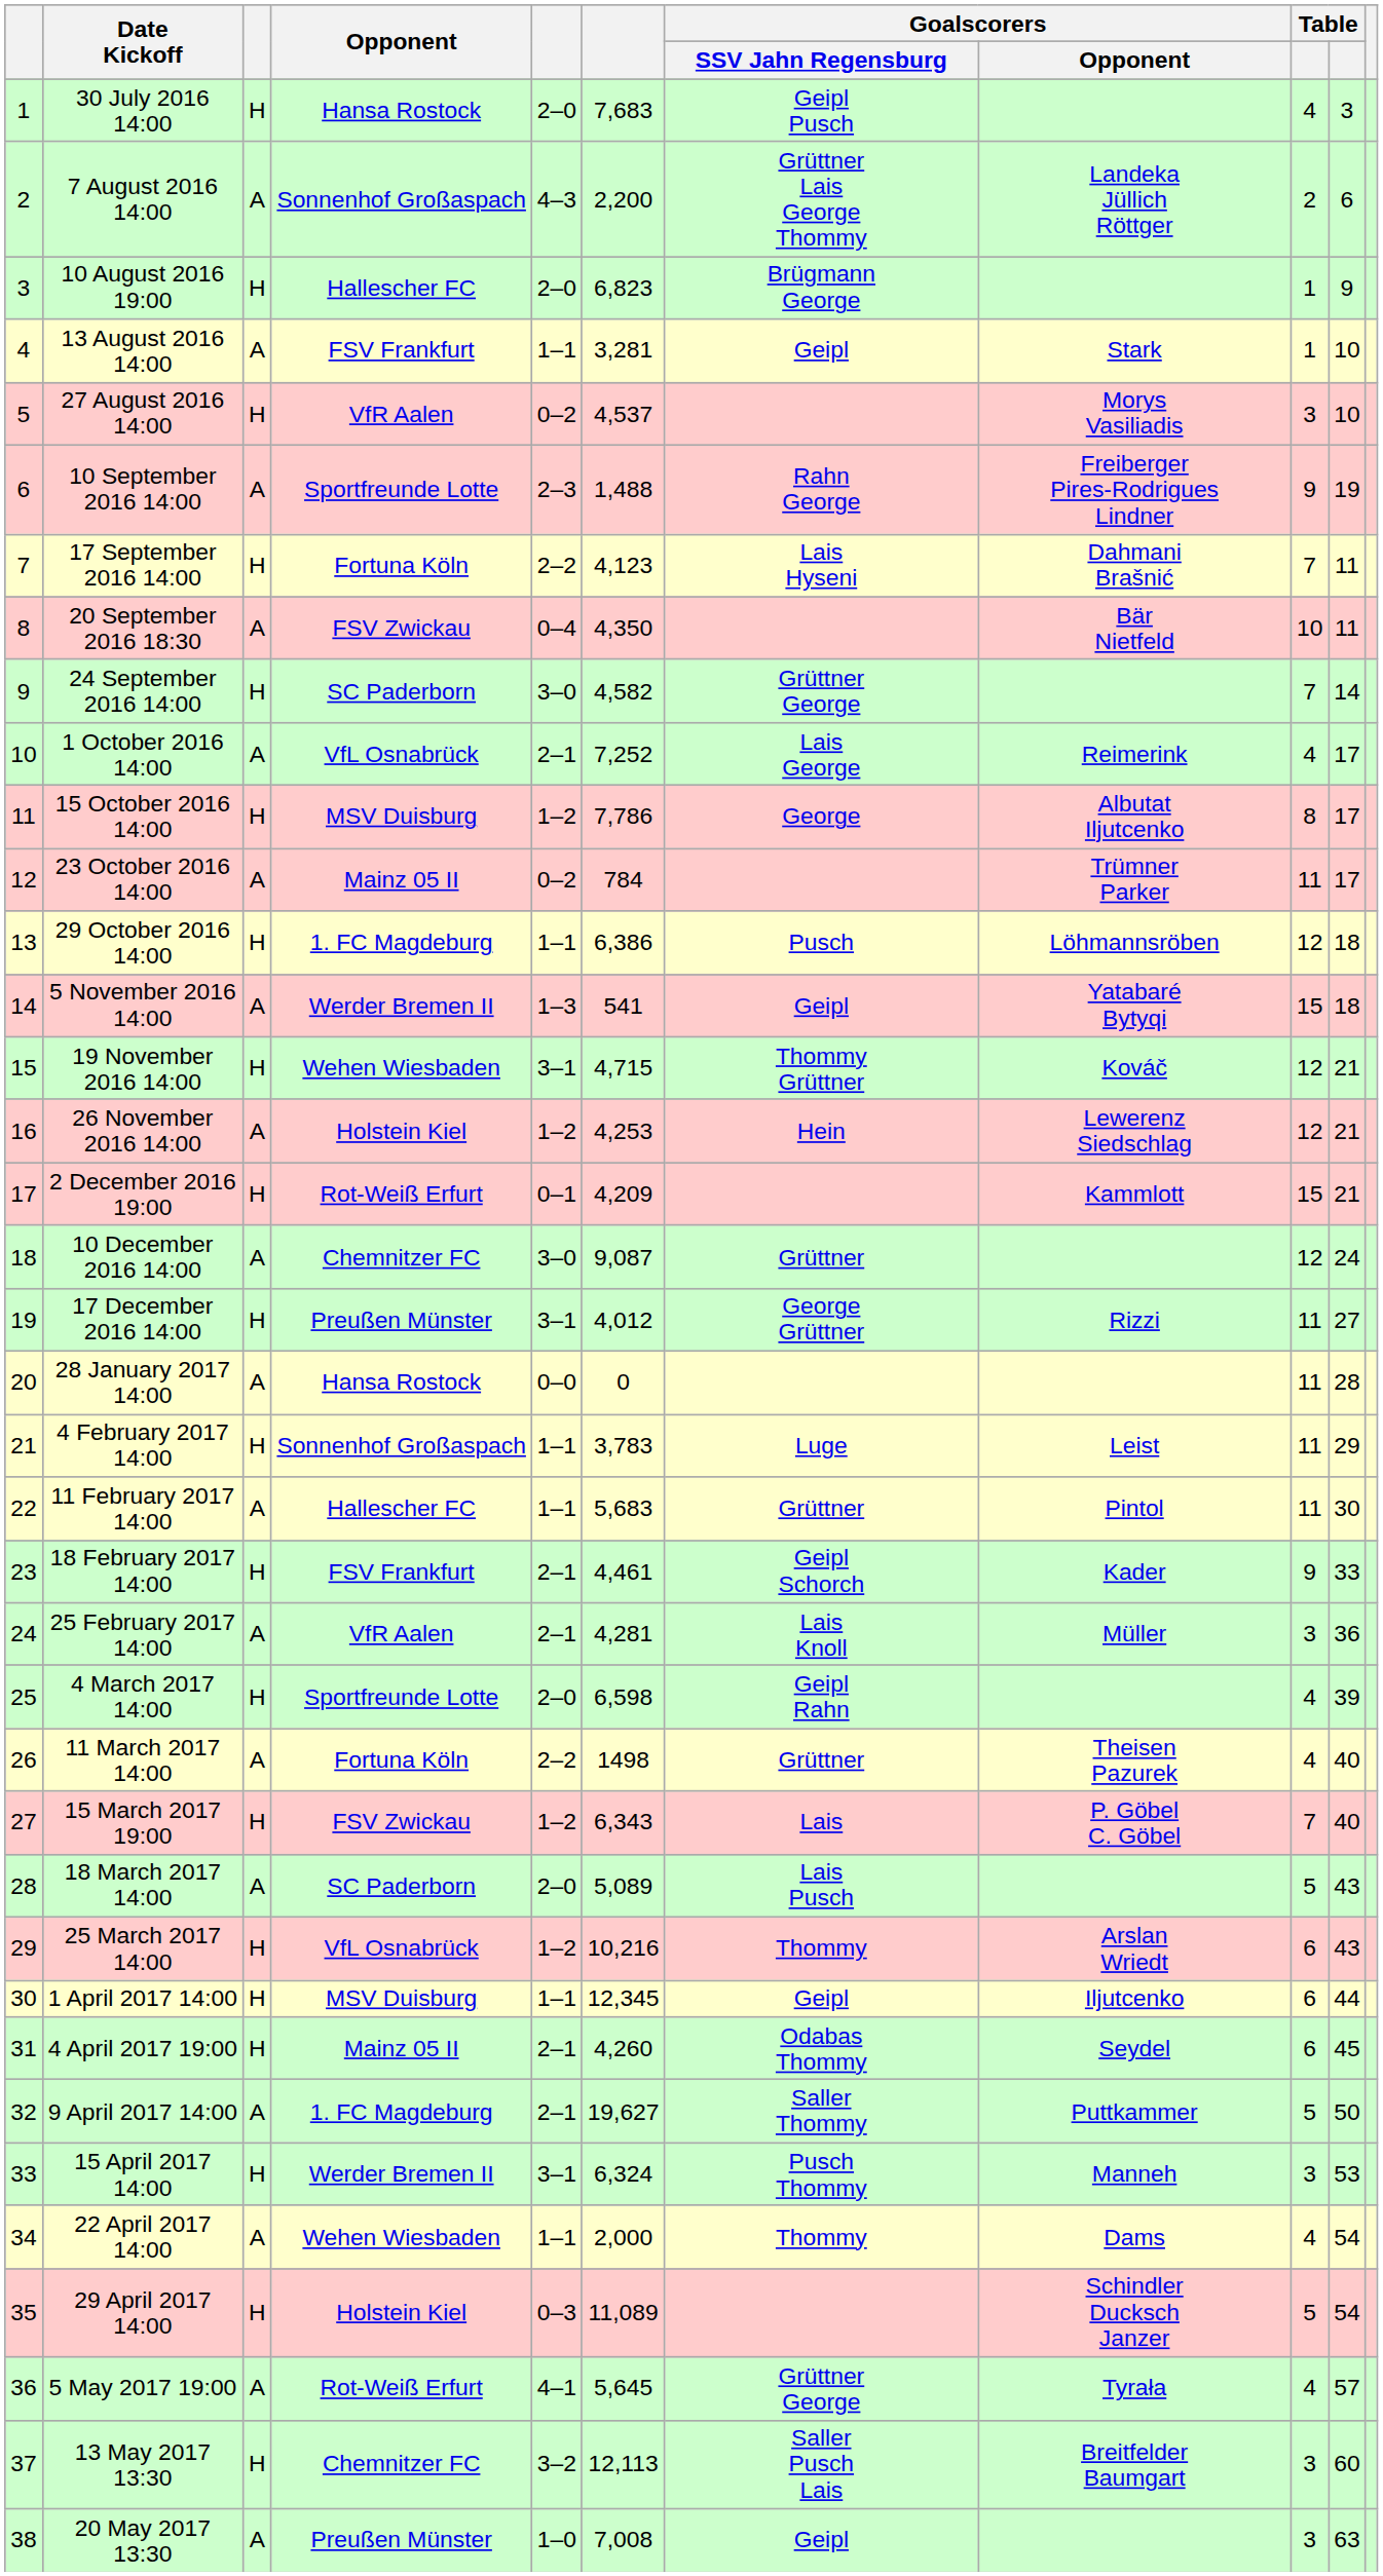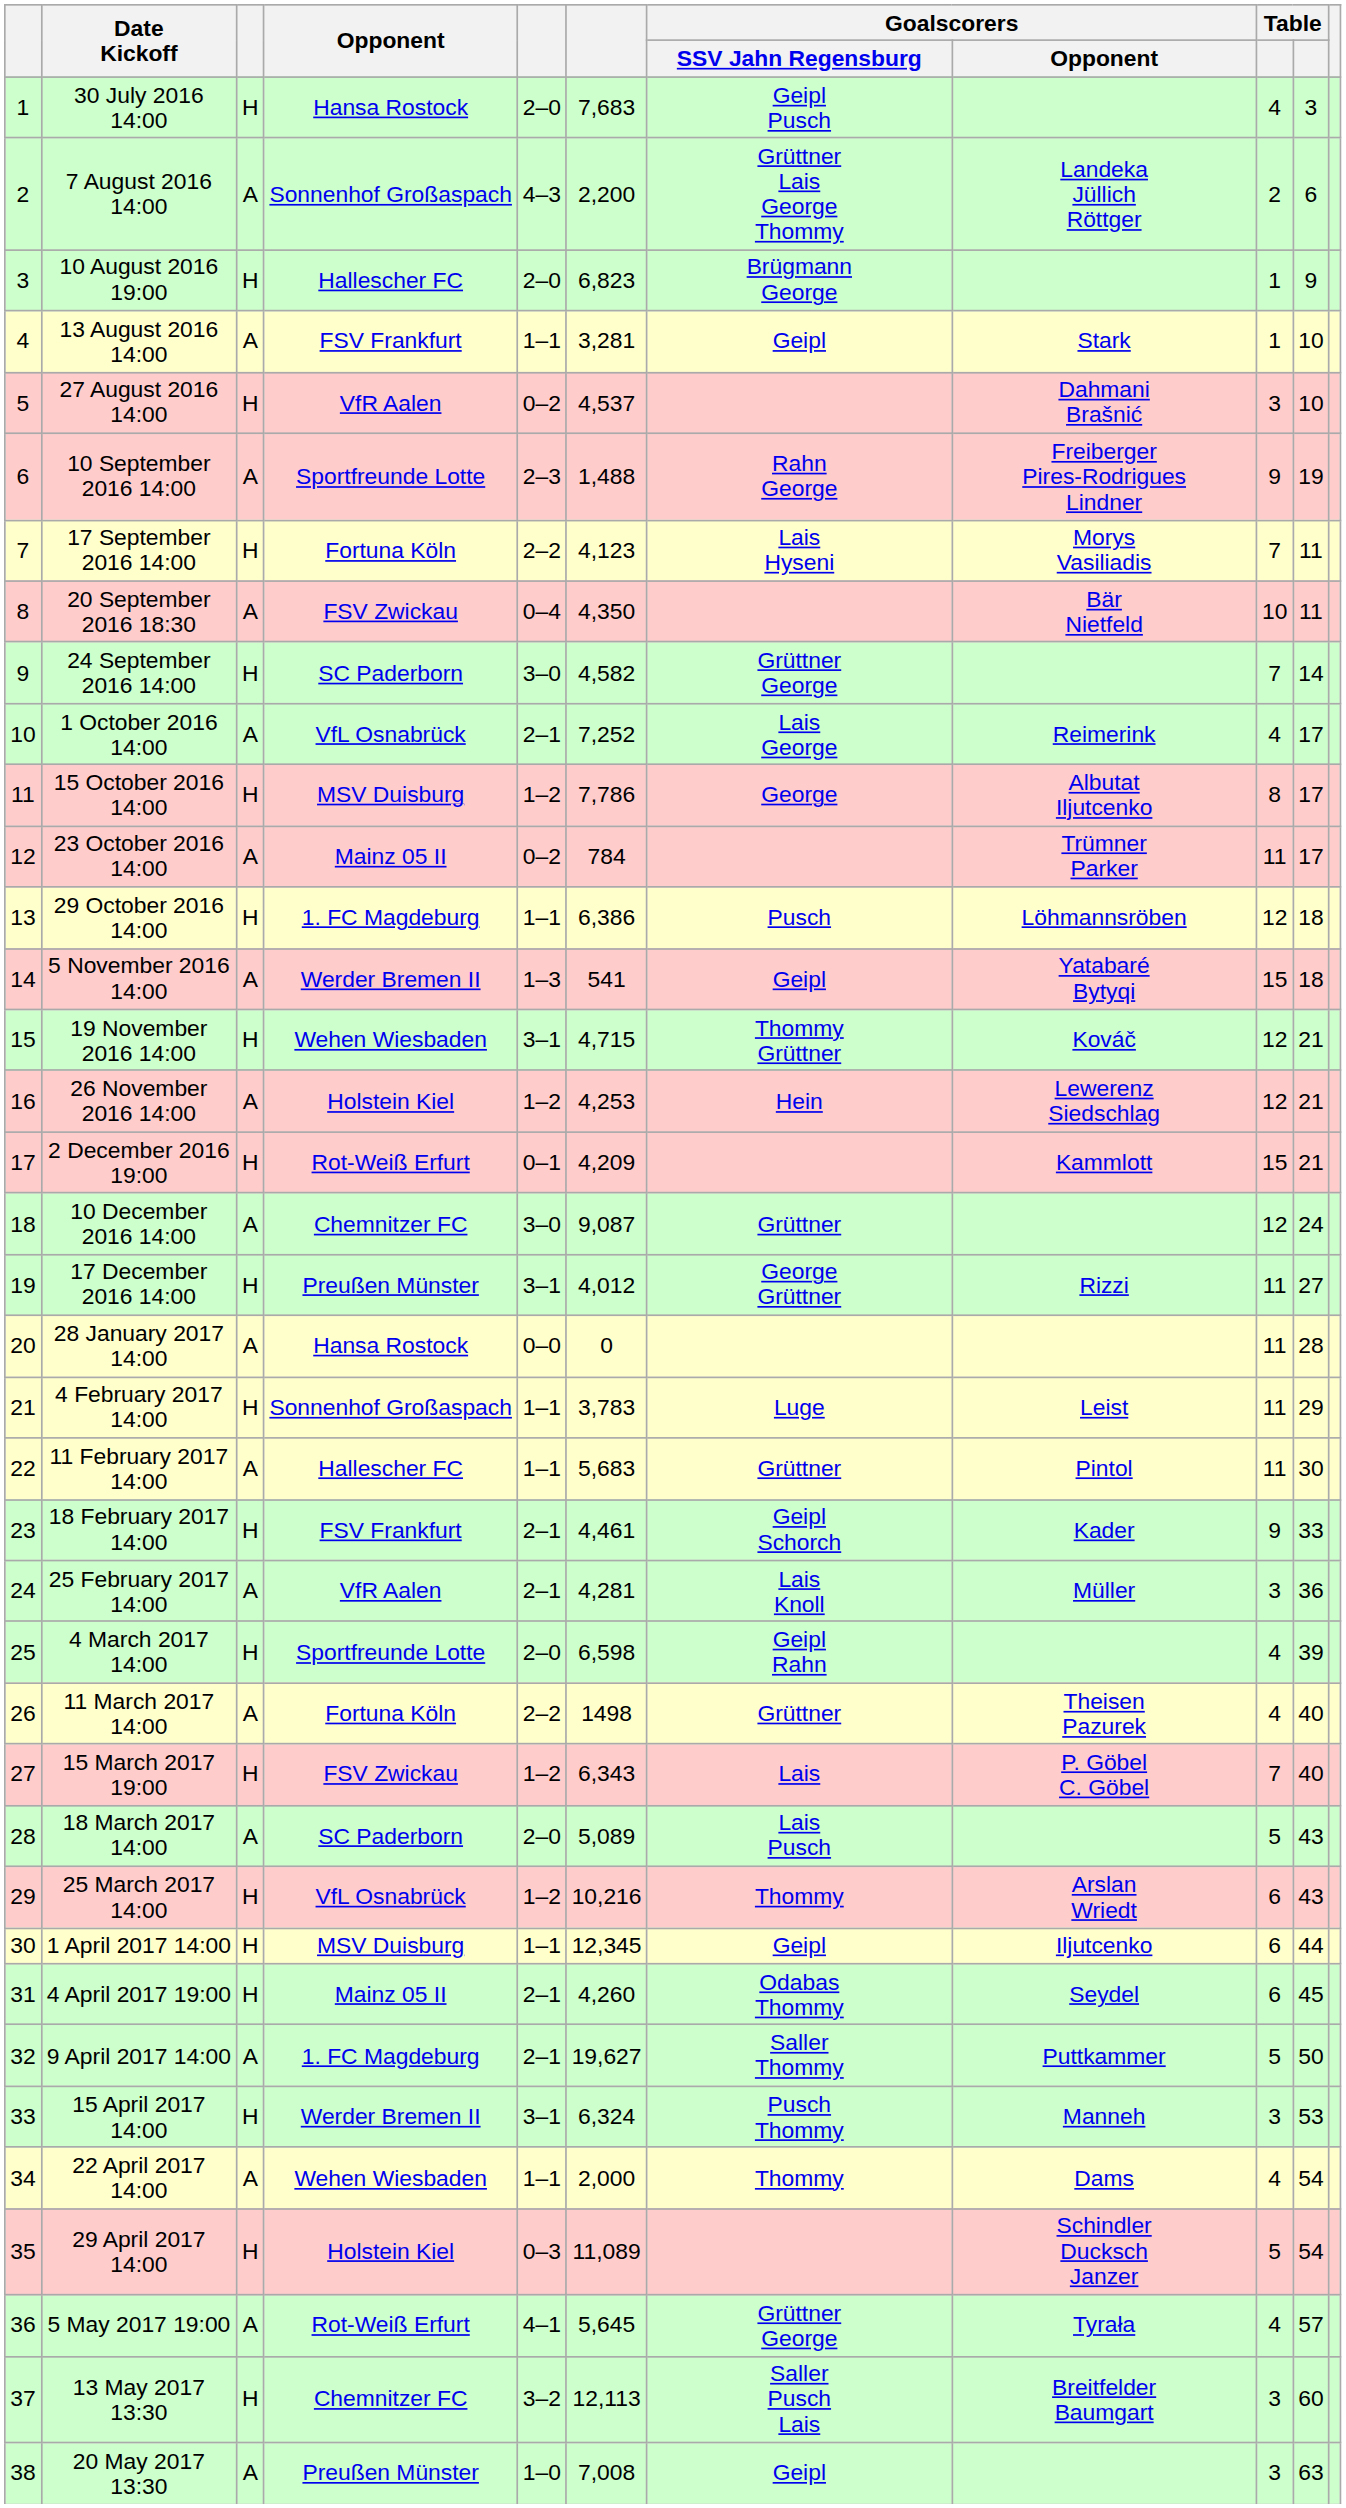27 August 2016 14:00 | Goalscorers / Opponent: Morys Vasiliadis -> Dahmani Brašnić
17 September 2016 14:00 | Goalscorers / Opponent: Dahmani Brašnić -> Morys Vasiliadis
